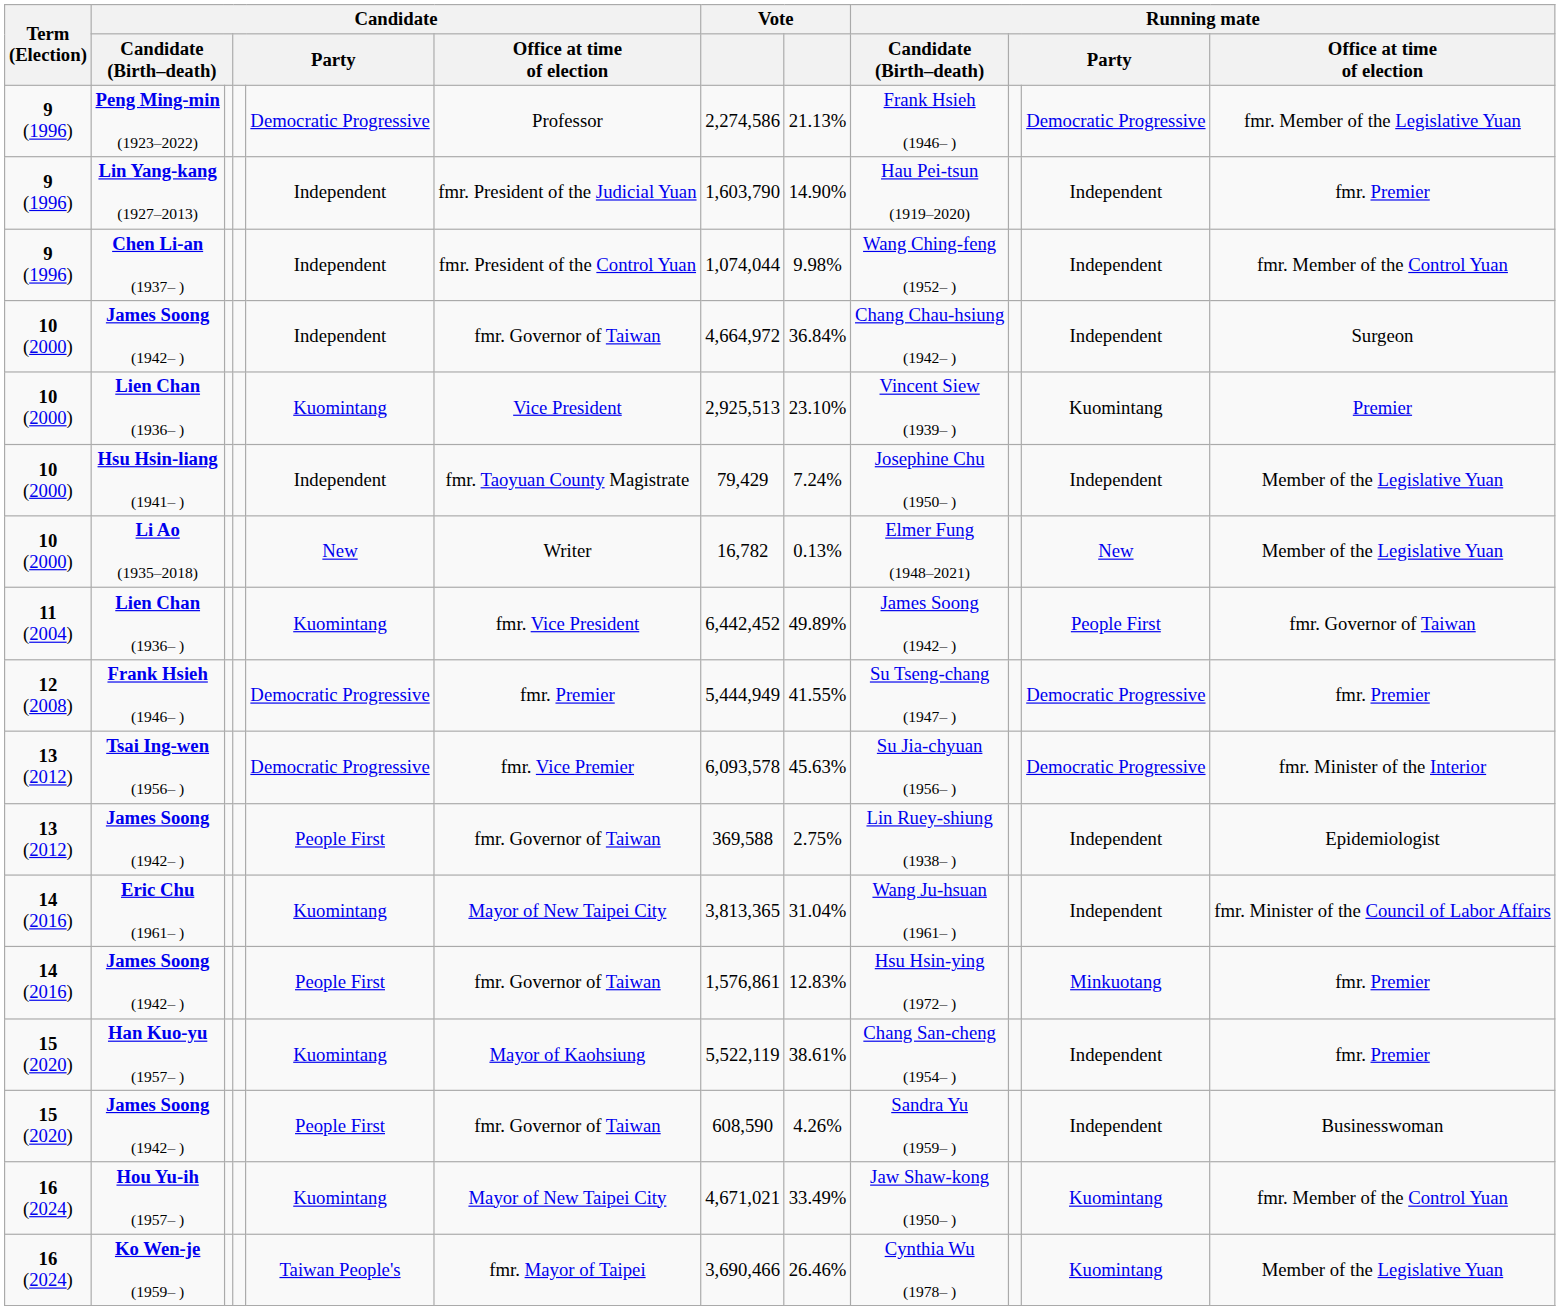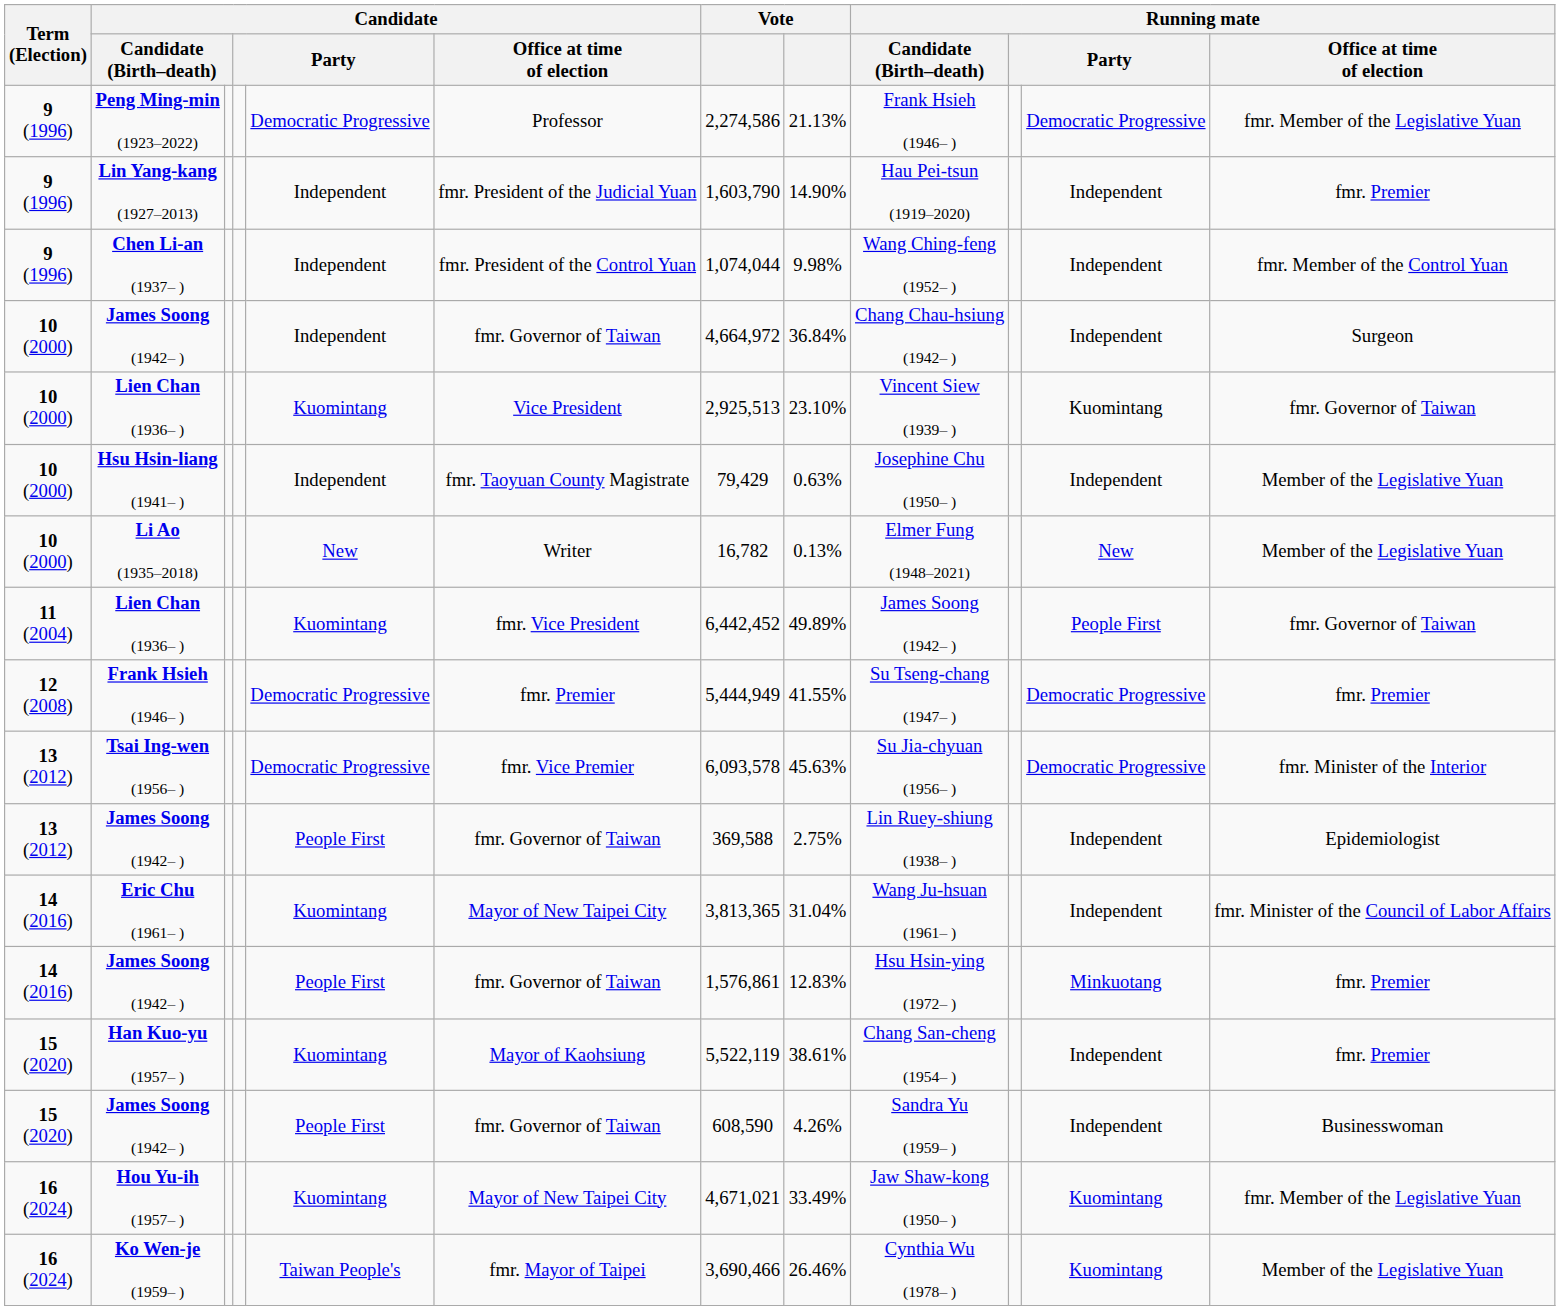10 (2000) / Lien Chan (1936– ) | Running mate / Office at time of election: Premier -> fmr. Governor of Taiwan
Hsu Hsin-liang (1941– ) | column 8: 7.24% -> 0.63%
Hou Yu-ih (1957– ) | Running mate / Office at time of election: fmr. Member of the Control Yuan -> fmr. Member of the Legislative Yuan
